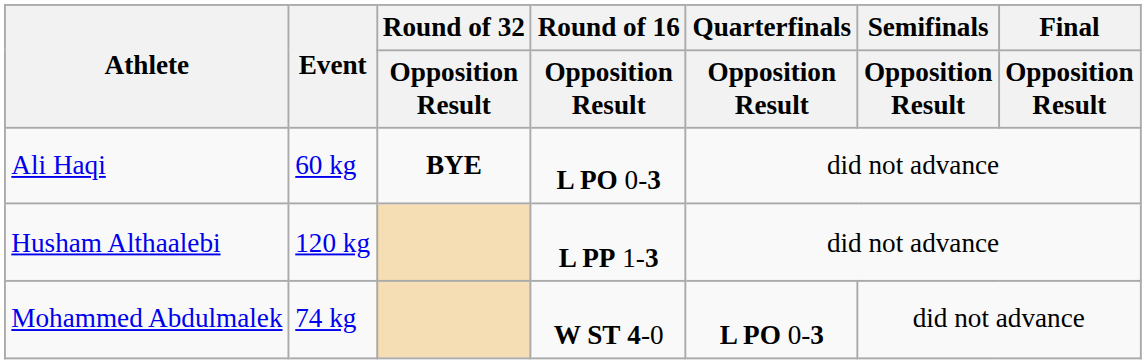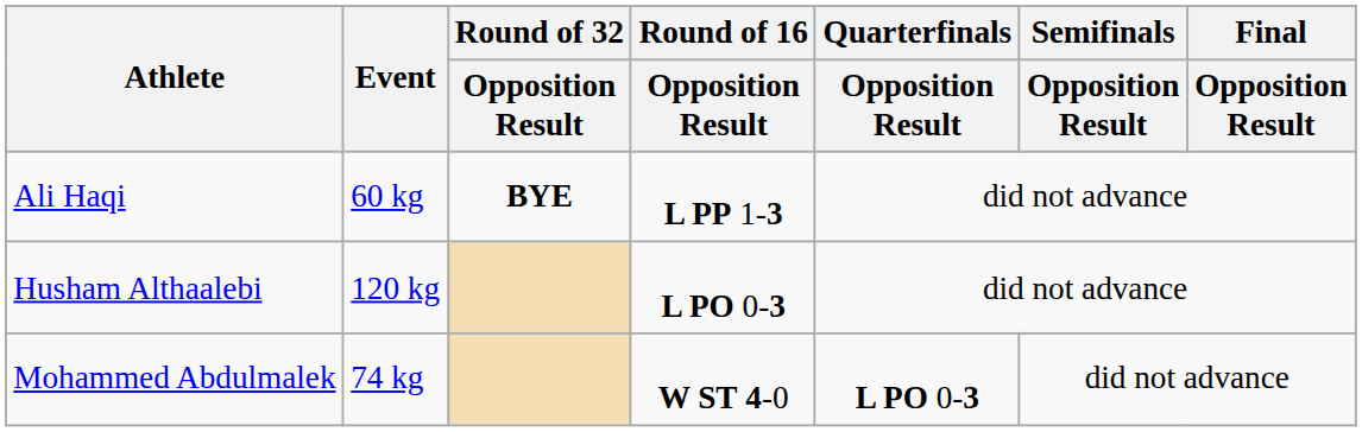Ali Haqi | Round of 16 / Opposition Result: L PO 0-3 -> L PP 1-3
Husham Althaalebi | Round of 16 / Opposition Result: L PP 1-3 -> L PO 0-3
